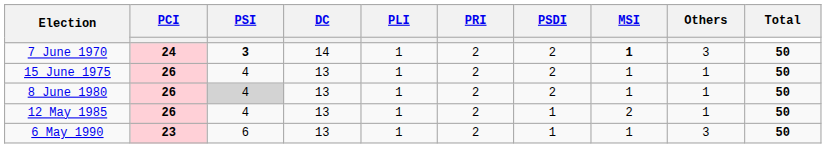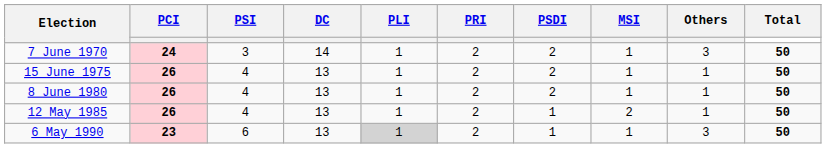7 June 1970 | PSI: bold -> normal
7 June 1970 | MSI: bold -> normal
8 June 1980 | PSI: lightgrey background -> no background
6 May 1990 | PLI: no background -> lightgrey background
